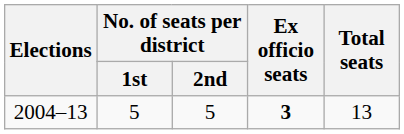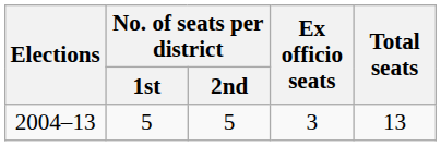2004–13 | Ex officio seats: bold -> normal
